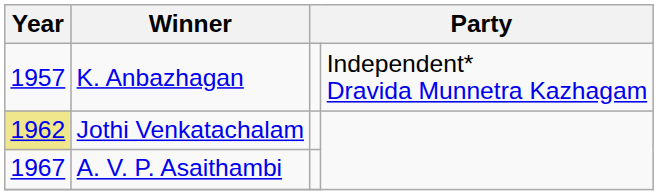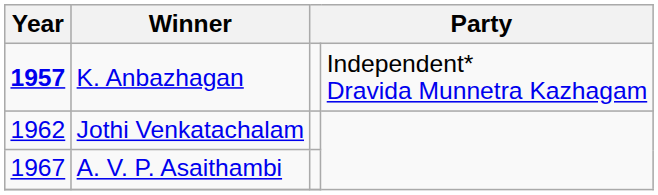K. Anbazhagan | Year: normal -> bold
Jothi Venkatachalam | Year: khaki background -> no background
